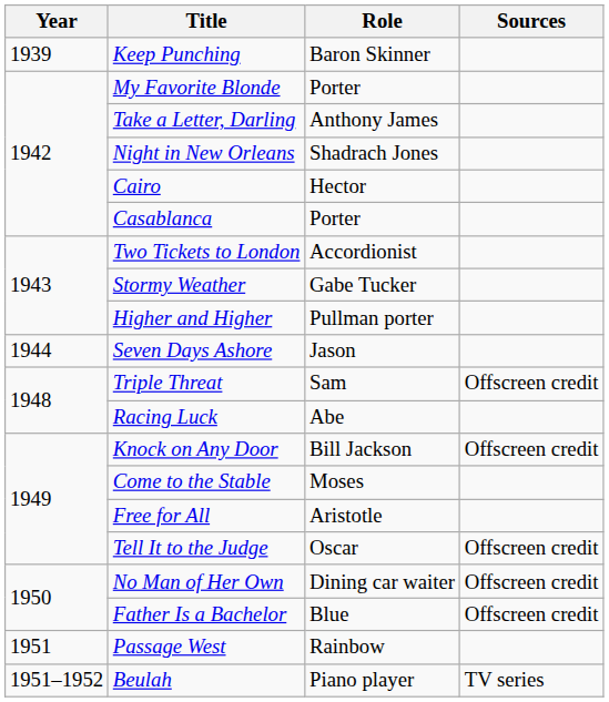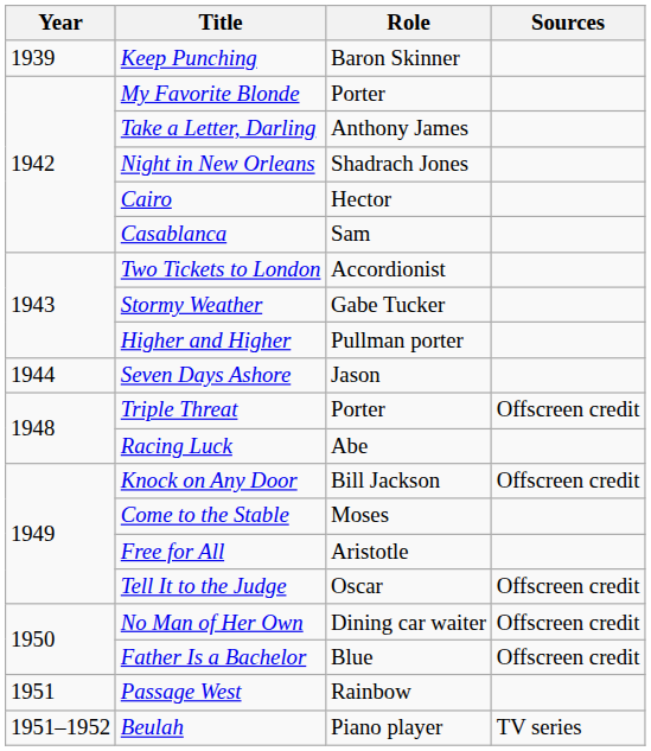Casablanca | Role: Porter -> Sam
Triple Threat | Role: Sam -> Porter
